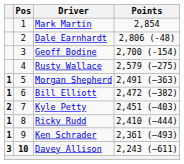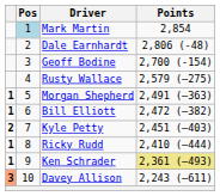Mark Martin | Pos: no background -> lightblue background
Ken Schrader | Points: no background -> khaki background
Davey Allison | column 1: no background -> lightsalmon background
Davey Allison | Pos: bold -> normal
